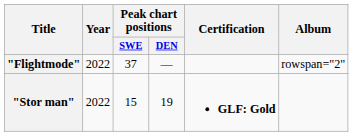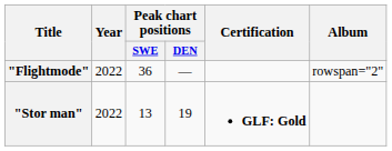"Flightmode" | Peak chart positions / SWE: 37 -> 36
"Stor man" | Peak chart positions / SWE: 15 -> 13
